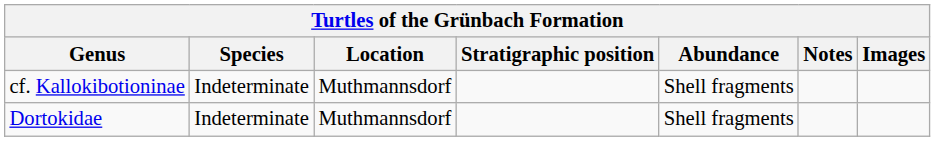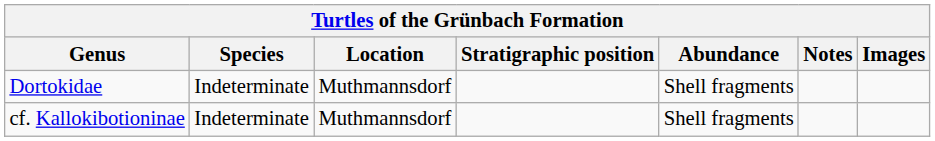rows swapped: Dortokidae <-> cf. Kallokibotioninae
